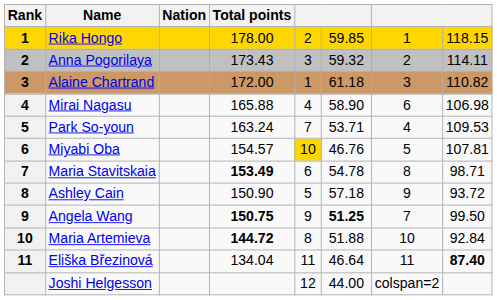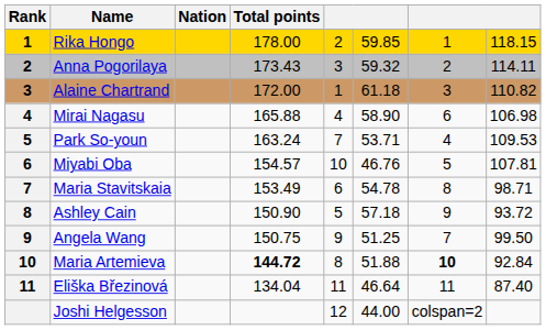Miyabi Oba | column 5: gold background -> no background
Maria Stavitskaia | Total points: bold -> normal
Angela Wang | Total points: bold -> normal
Angela Wang | column 6: bold -> normal
Maria Artemieva | column 7: normal -> bold
Eliška Březinová | column 8: bold -> normal
